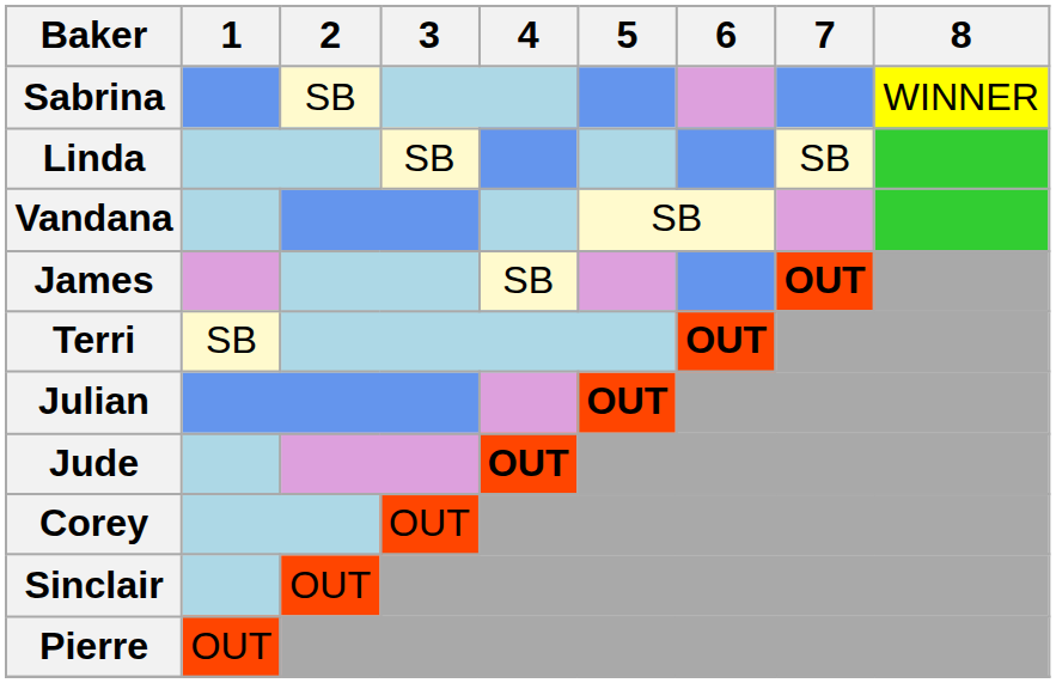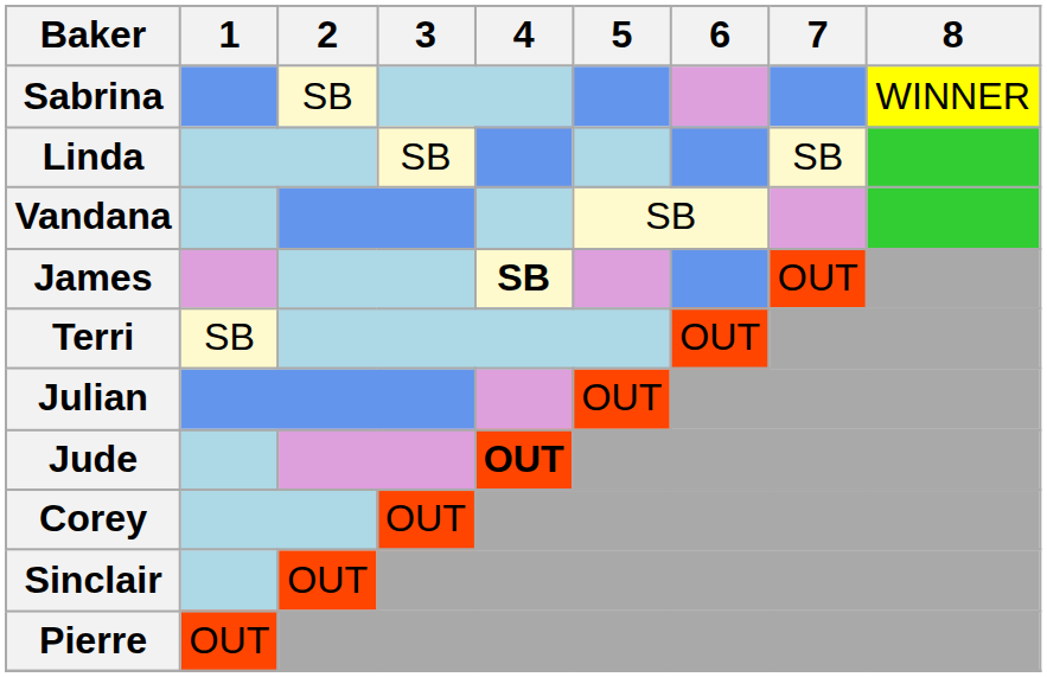James | 4: normal -> bold
James | 7: bold -> normal
Terri | 6: bold -> normal
Julian | 5: bold -> normal
